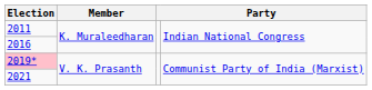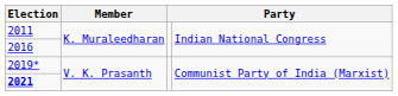2019* | Election: pink background -> no background
2021 | Election: normal -> bold
